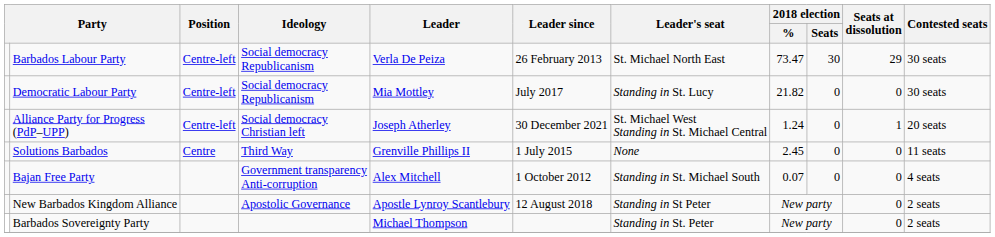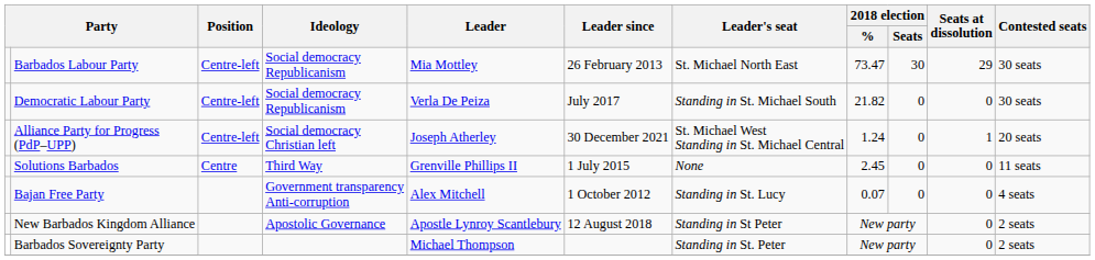Barbados Labour Party | Leader: Verla De Peiza -> Mia Mottley
Democratic Labour Party | Leader: Mia Mottley -> Verla De Peiza
Democratic Labour Party | Leader's seat: Standing in St. Lucy -> Standing in St. Michael South
Bajan Free Party | Leader's seat: Standing in St. Michael South -> Standing in St. Lucy
